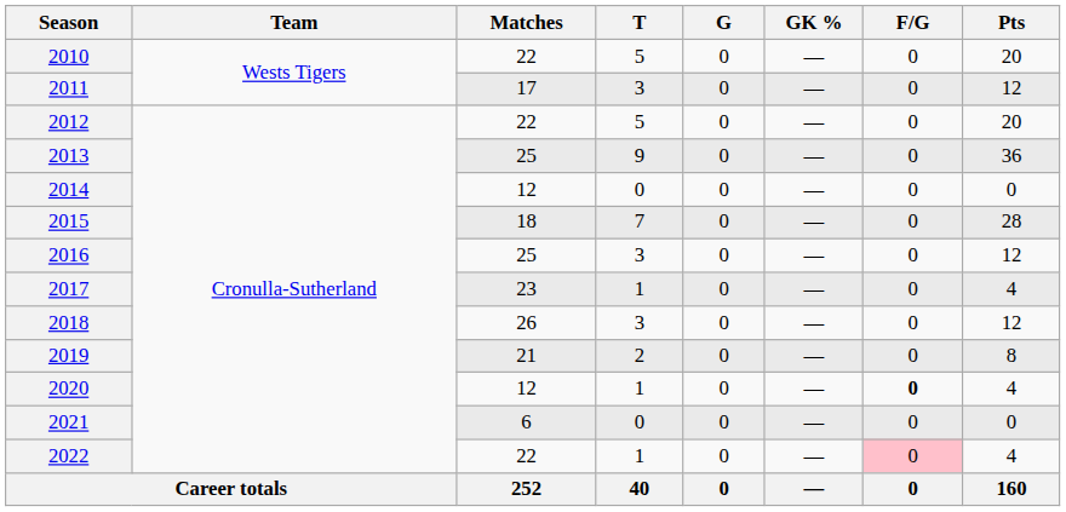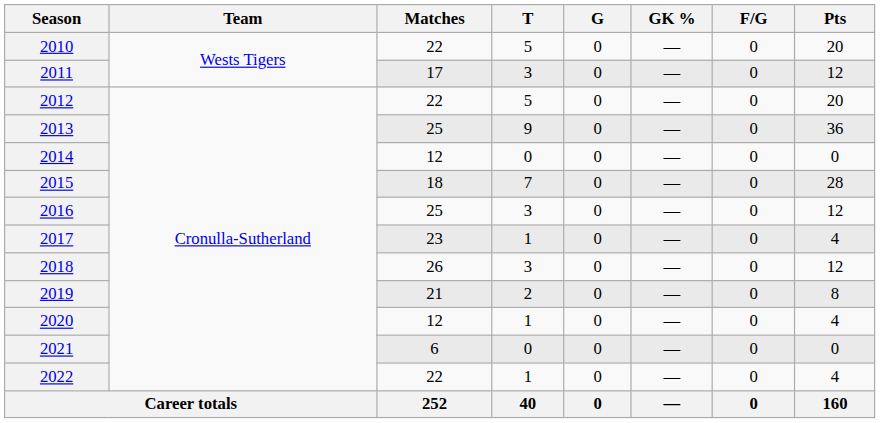2020 | F/G: bold -> normal
2022 | F/G: pink background -> no background
